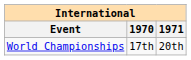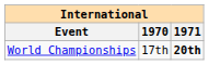World Championships | 1971: normal -> bold
